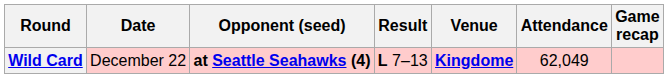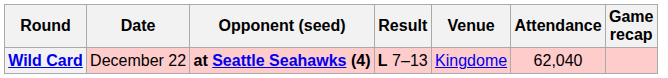Wild Card | Venue: bold -> normal
Wild Card | Attendance: 62,049 -> 62,040
